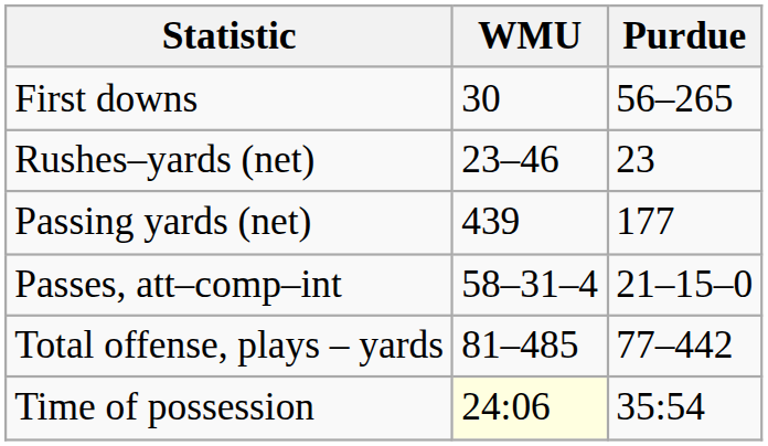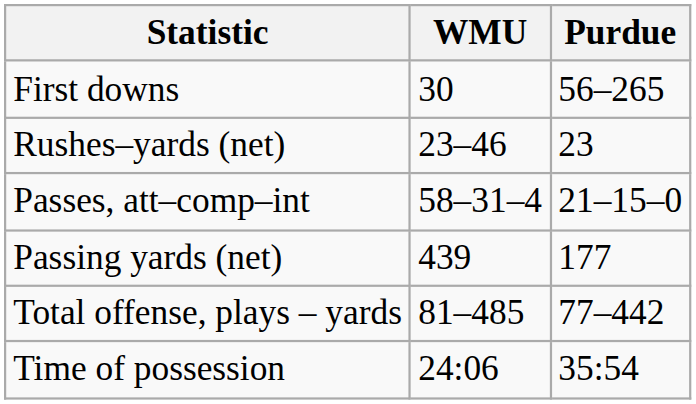rows swapped: Passing yards (net) <-> Passes, att–comp–int
Time of possession | WMU: lightyellow background -> no background
